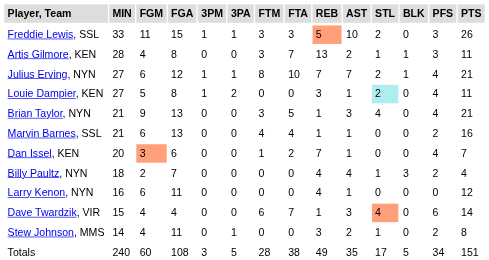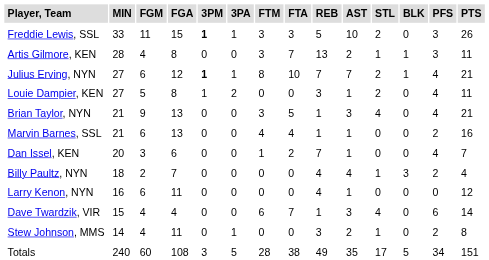Freddie Lewis, SSL | 3PM: normal -> bold
Freddie Lewis, SSL | REB: lightsalmon background -> no background
Julius Erving, NYN | 3PM: normal -> bold
Louie Dampier, KEN | STL: paleturquoise background -> no background
Dan Issel, KEN | FGM: lightsalmon background -> no background
Dave Twardzik, VIR | STL: lightsalmon background -> no background
